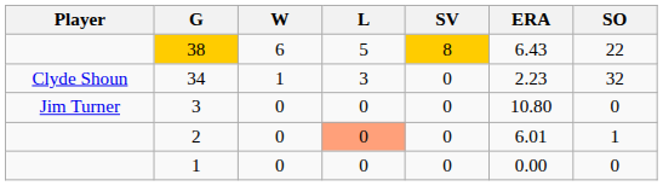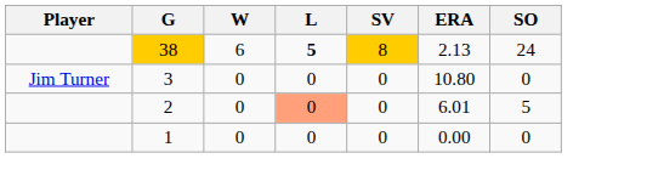38 | L: normal -> bold
38 | ERA: 6.43 -> 2.13
38 | SO: 22 -> 24
- row: Clyde Shoun | 34 | 1 | 3 | 0 | 2.23 | 32
2 | SO: 1 -> 5
